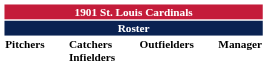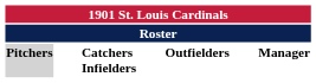Pitchers | column 1: no background -> lightgrey background
